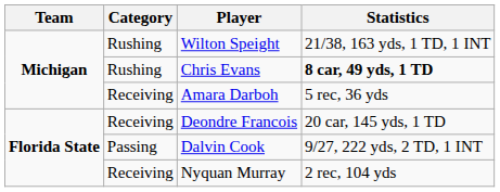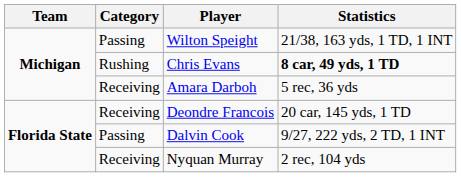Wilton Speight | Category: Rushing -> Passing
